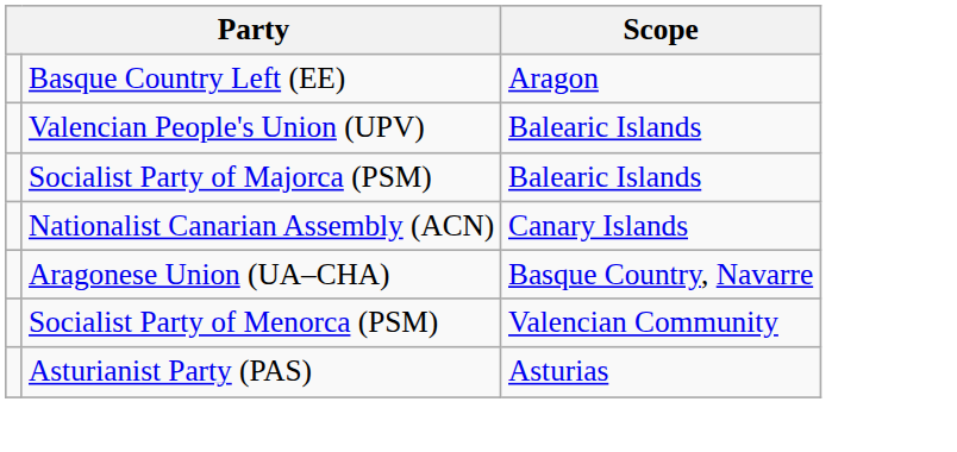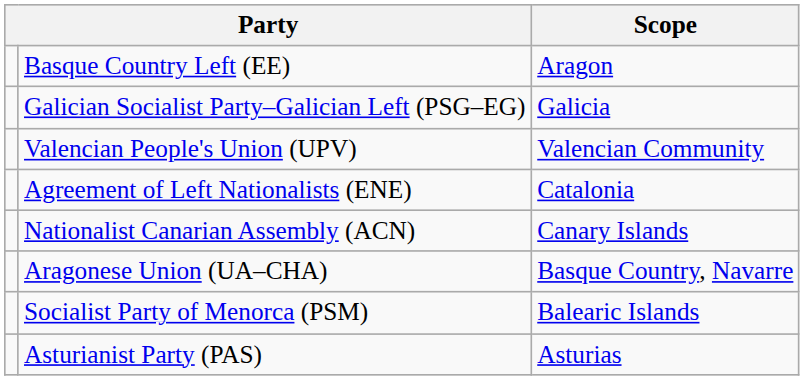+ row: Galician Socialist Party–Galician Left (PSG–EG) | Galicia
Valencian People's Union (UPV) | Scope: Balearic Islands -> Valencian Community
+ row: Agreement of Left Nationalists (ENE) | Catalonia
- row: Socialist Party of Majorca (PSM) | Balearic Islands
Socialist Party of Menorca (PSM) | Scope: Valencian Community -> Balearic Islands
